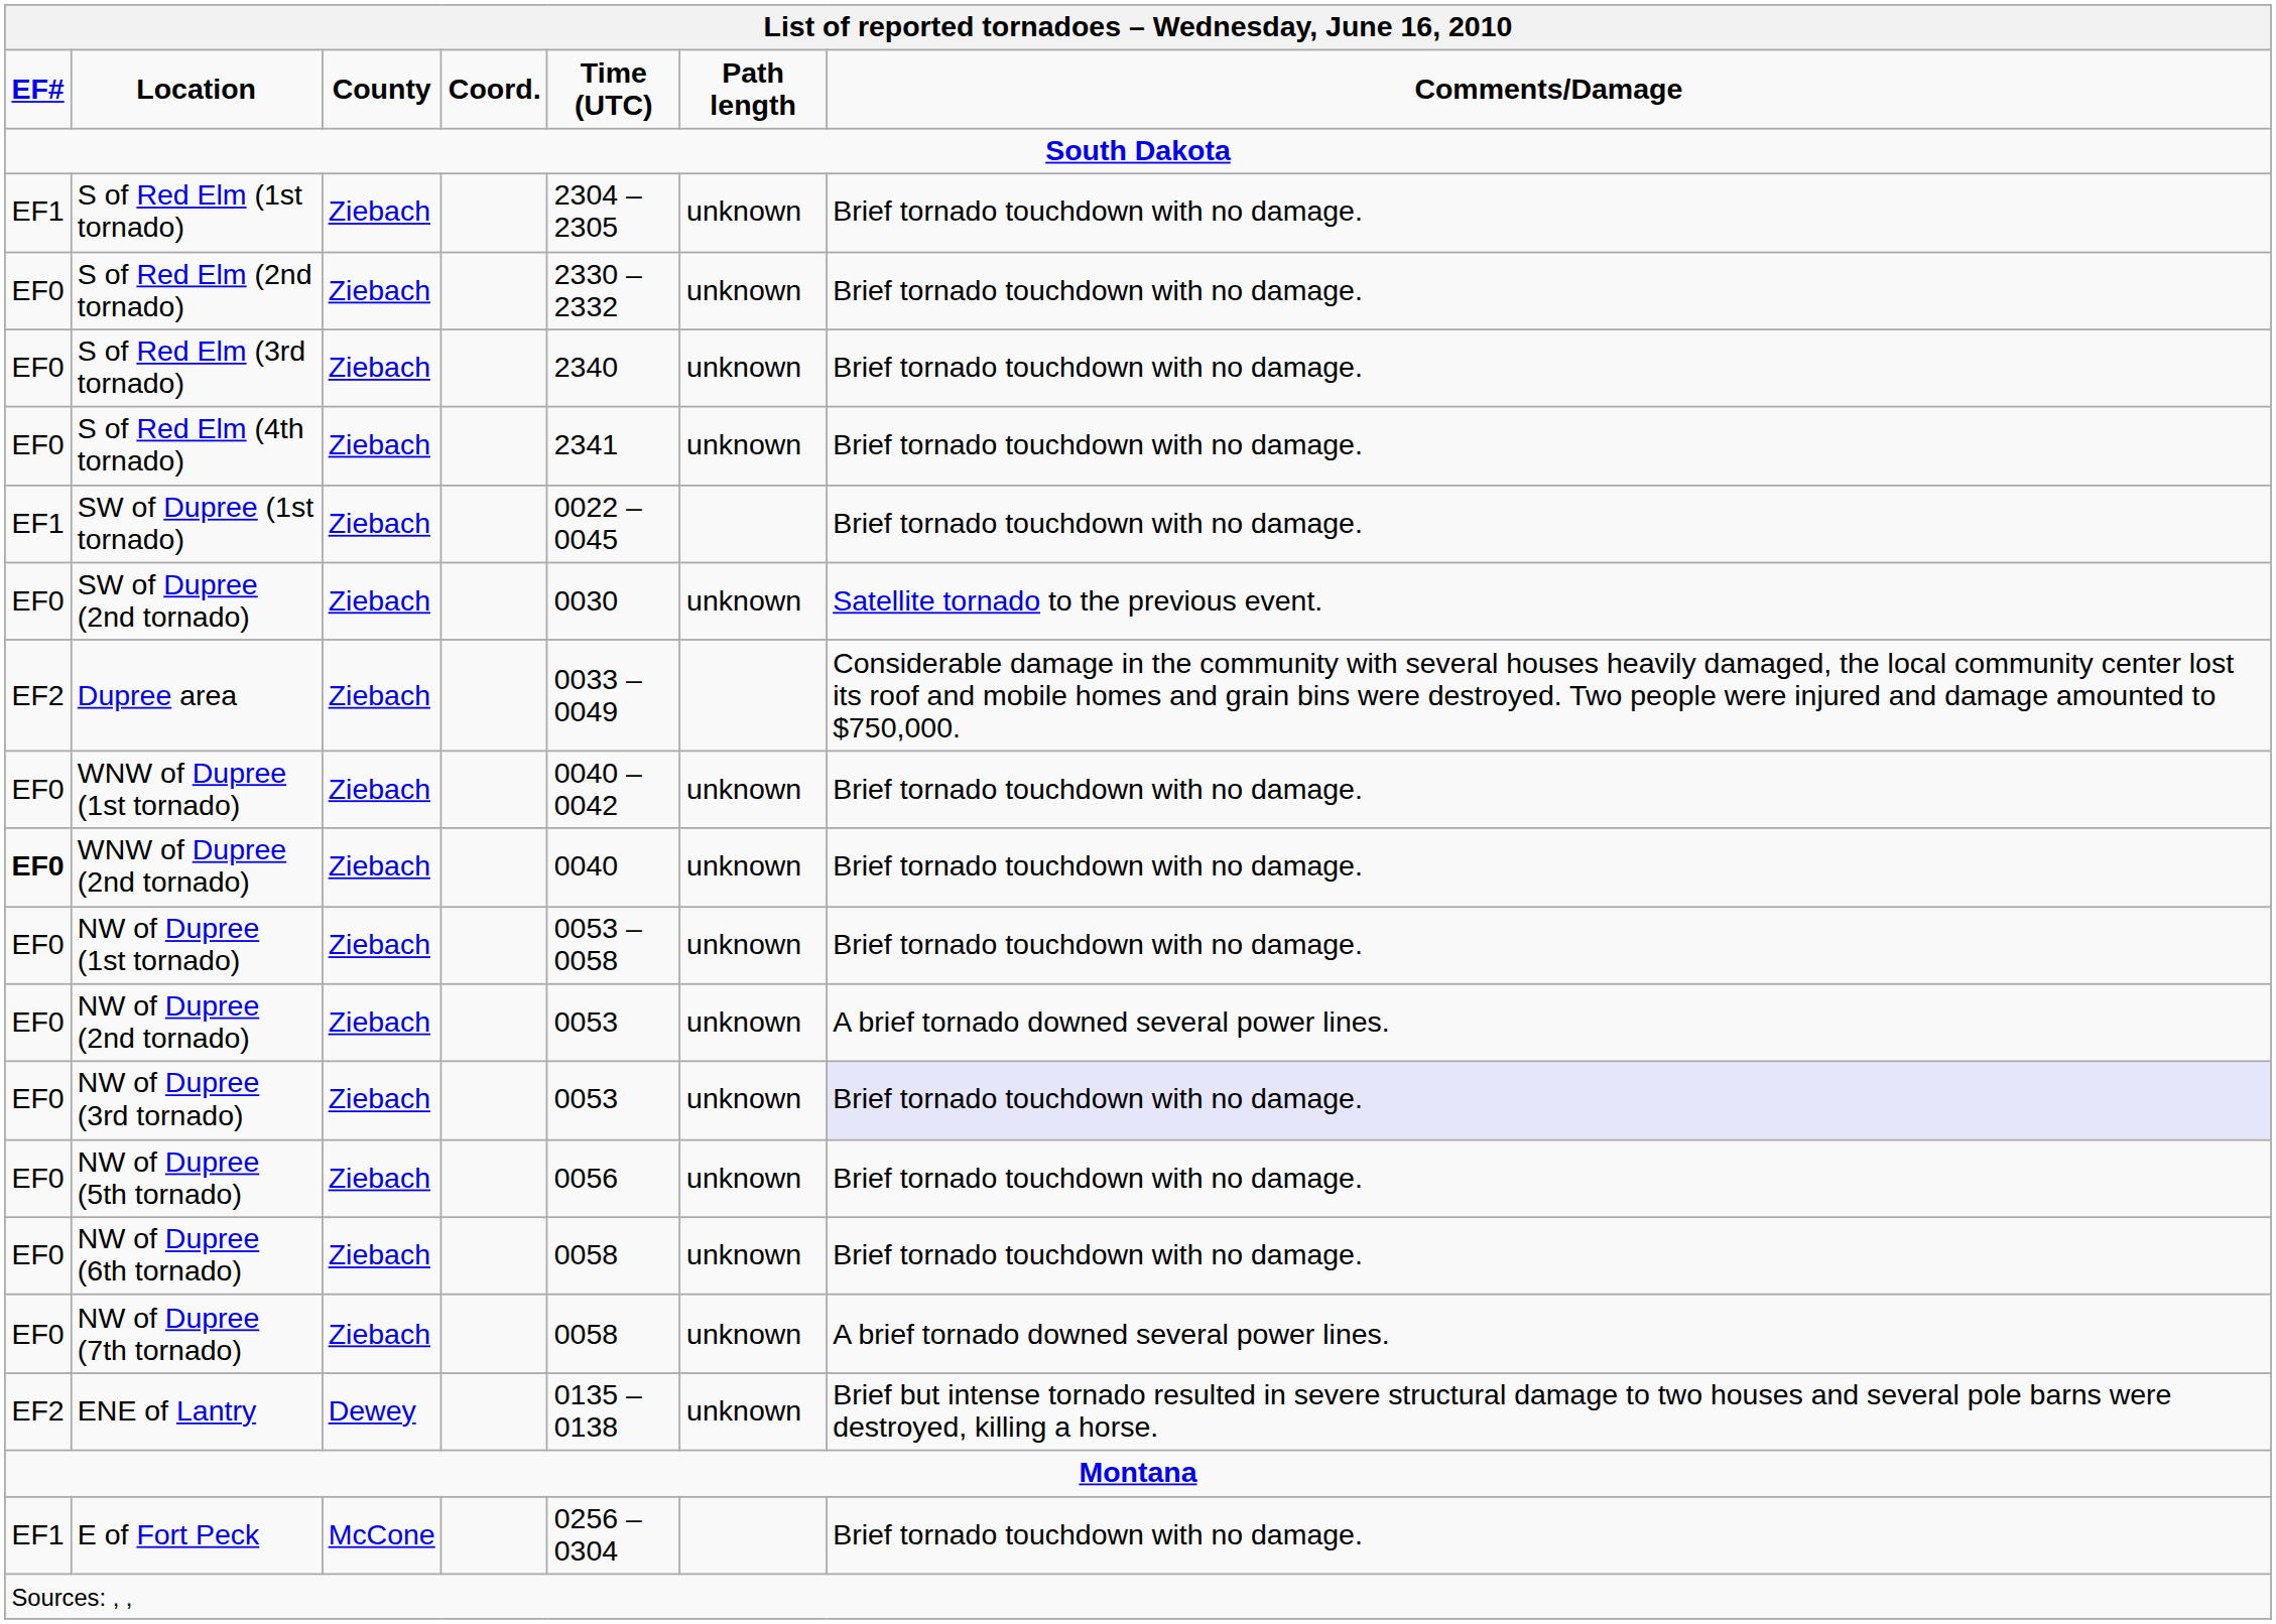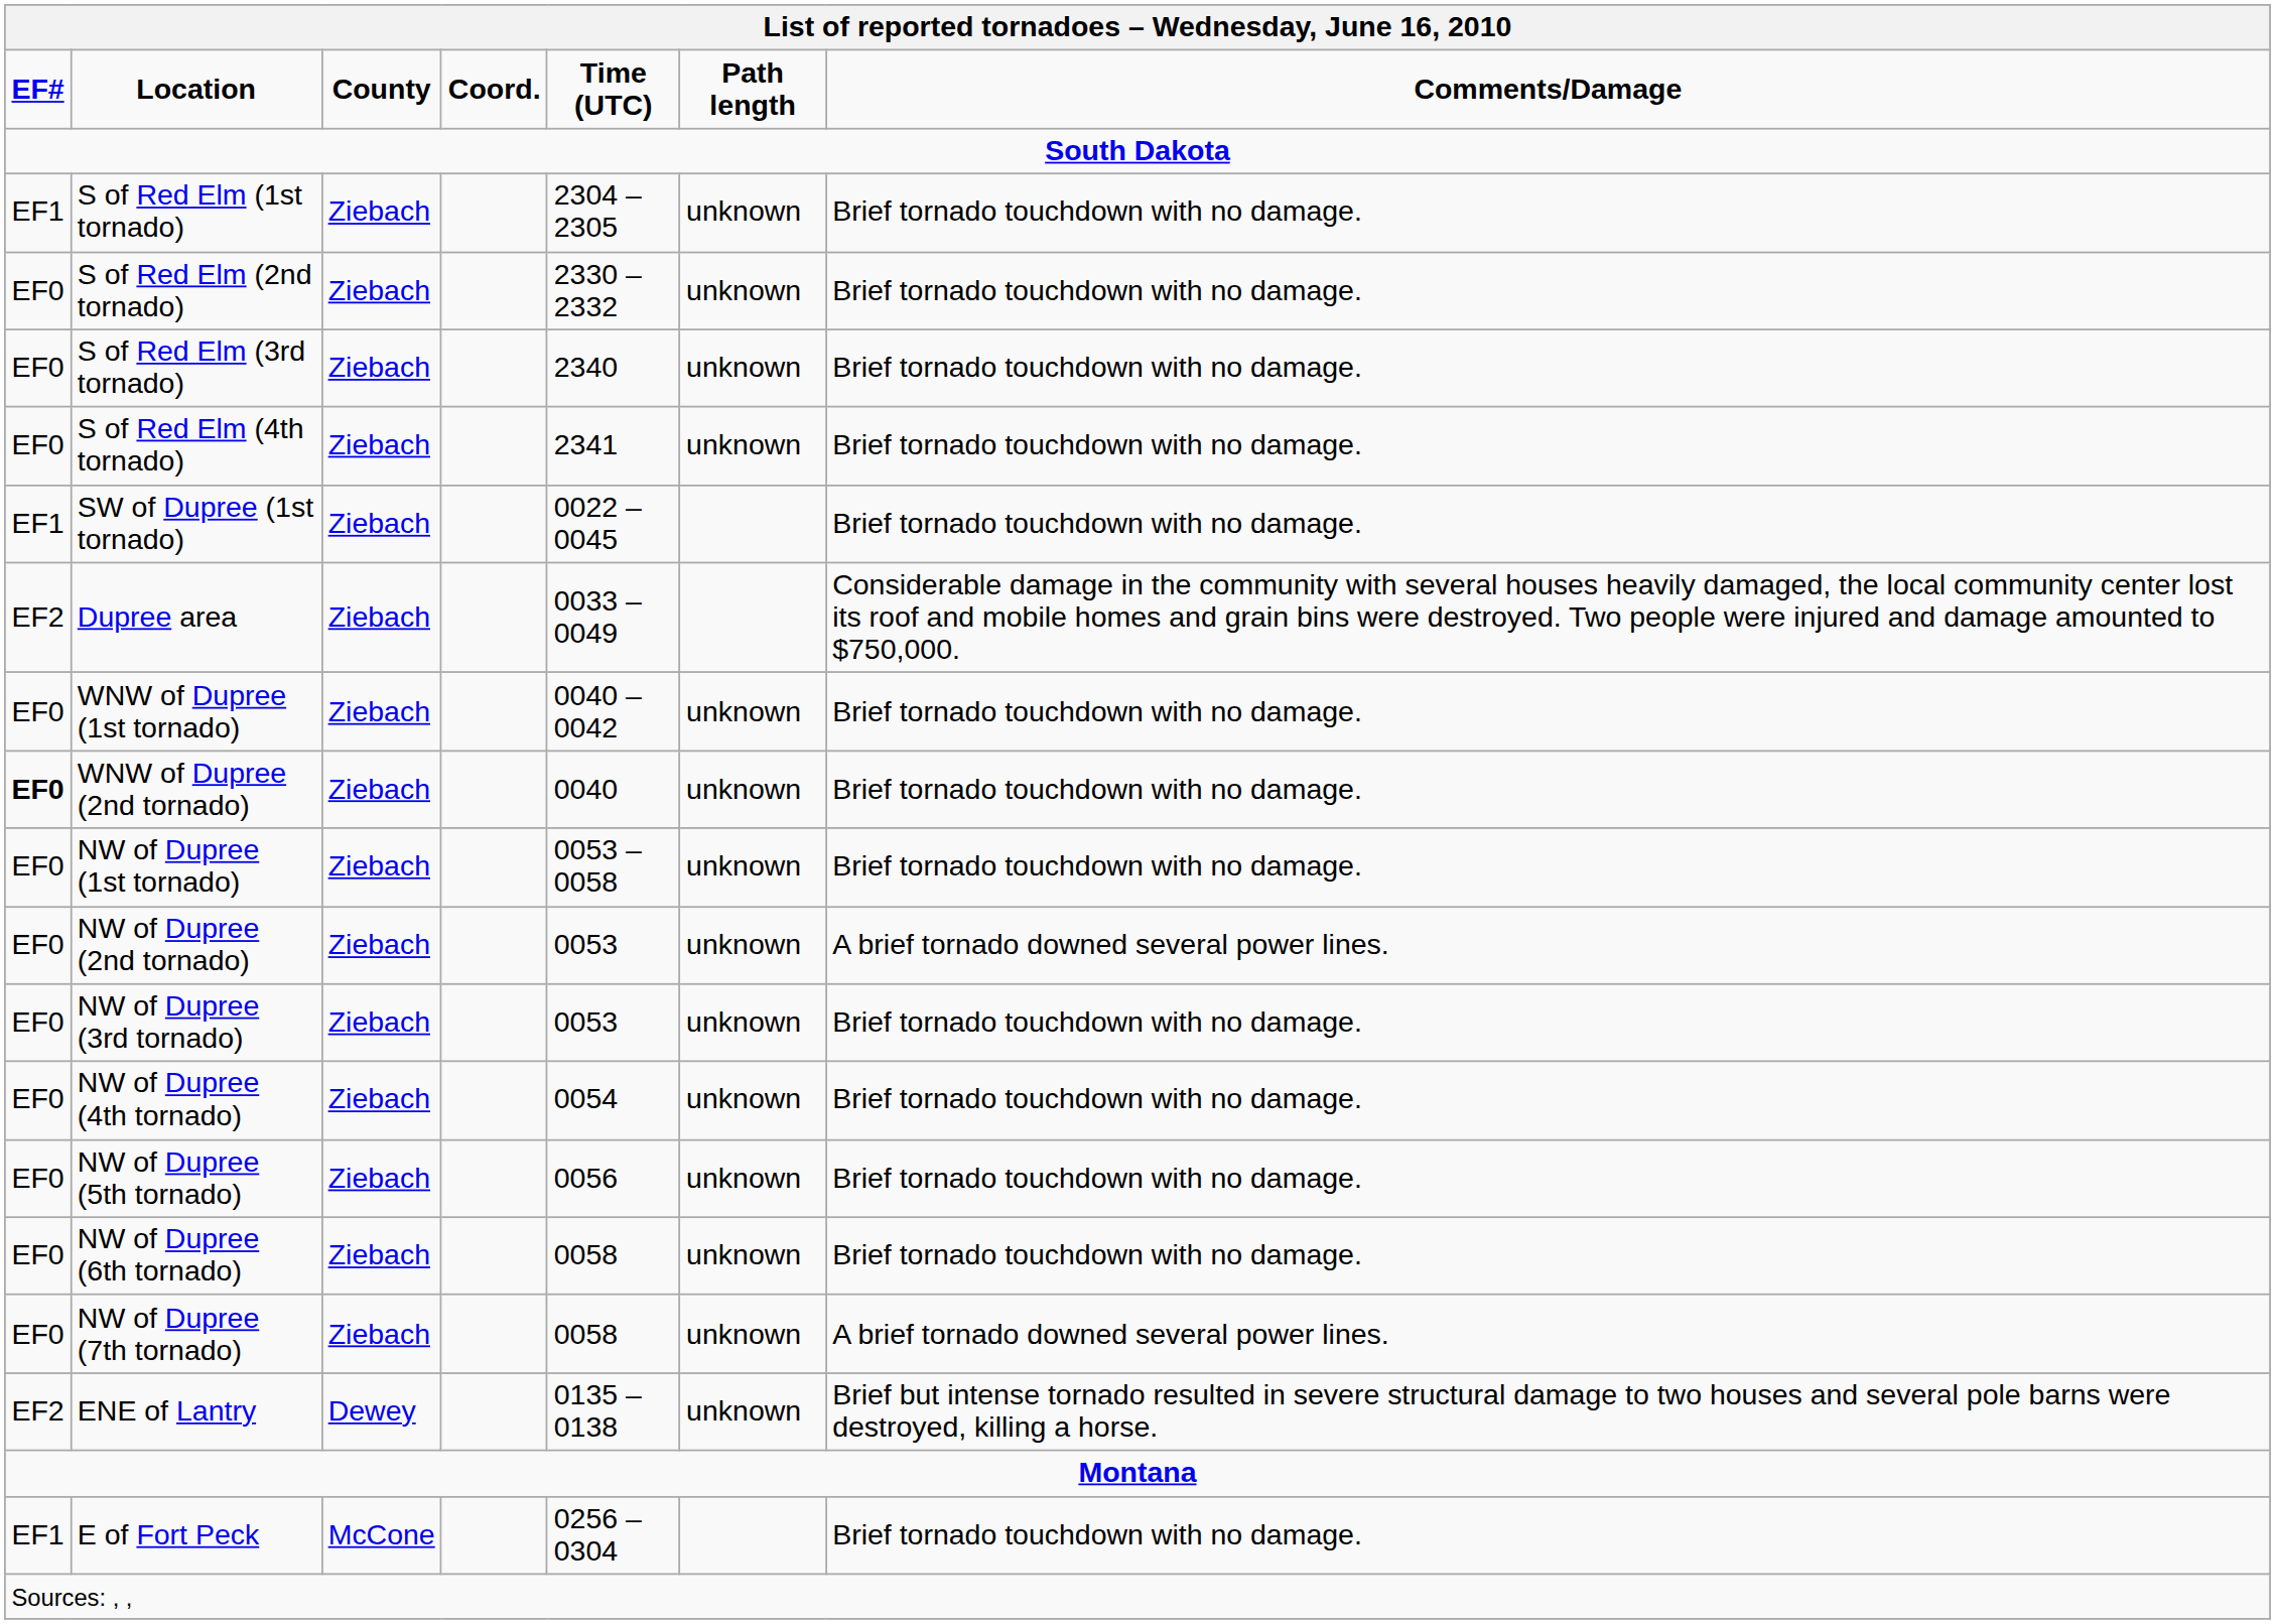- row: EF0 | SW of Dupree (2nd tornado) | Ziebach | 0030 | unknown | Satellite tornado to the previous event.
NW of Dupree (3rd tornado) | Comments/Damage: lavender background -> no background
+ row: EF0 | NW of Dupree (4th tornado) | Ziebach | 0054 | unknown | Brief tornado touchdown with no damage.
